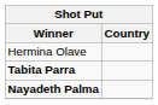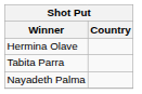Tabita Parra | Winner: bold -> normal
Nayadeth Palma | Winner: bold -> normal
